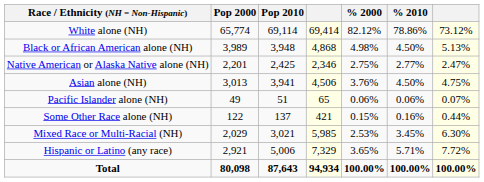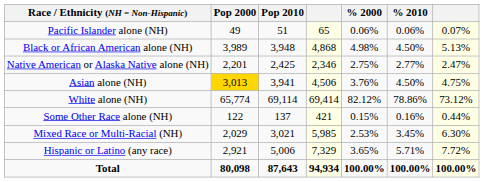rows swapped: White alone (NH) <-> Pacific Islander alone (NH)
Asian alone (NH) | Pop 2000: no background -> gold background
